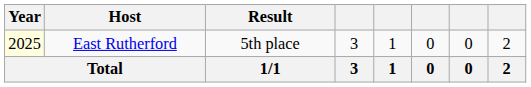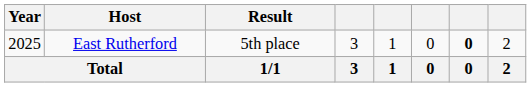East Rutherford | Year: lightyellow background -> no background
East Rutherford | column 7: normal -> bold
